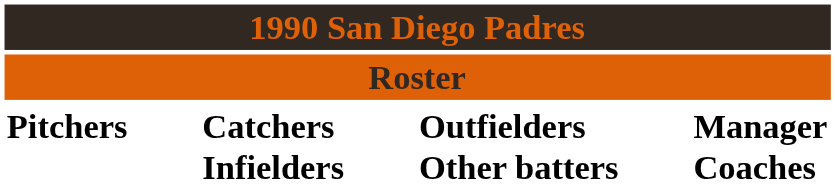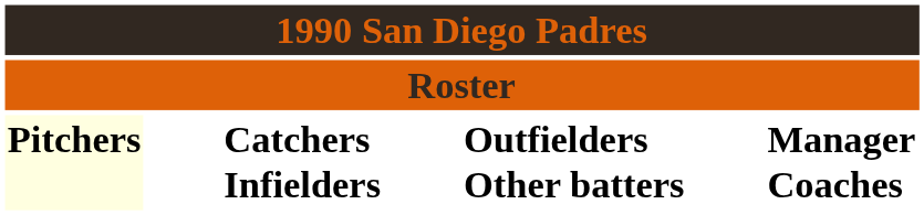Pitchers | column 1: no background -> lightyellow background
